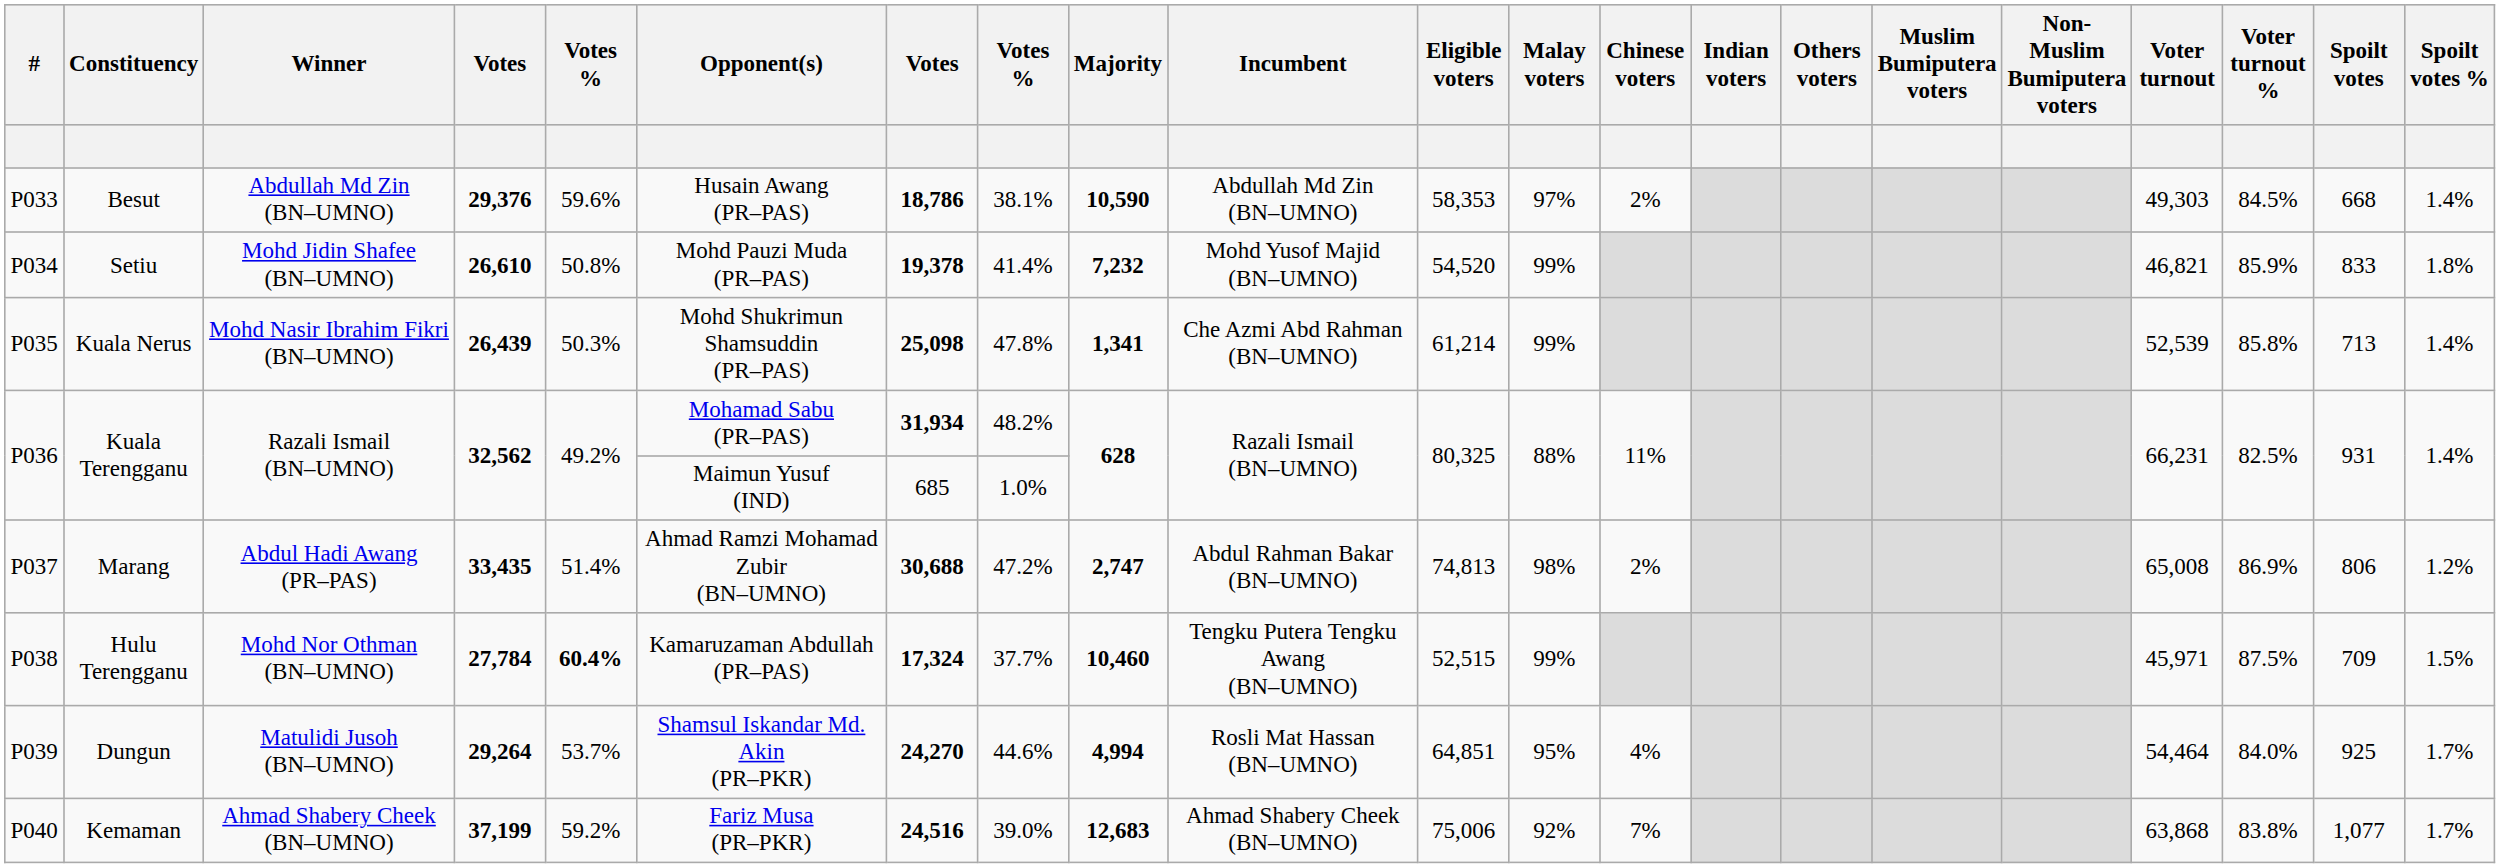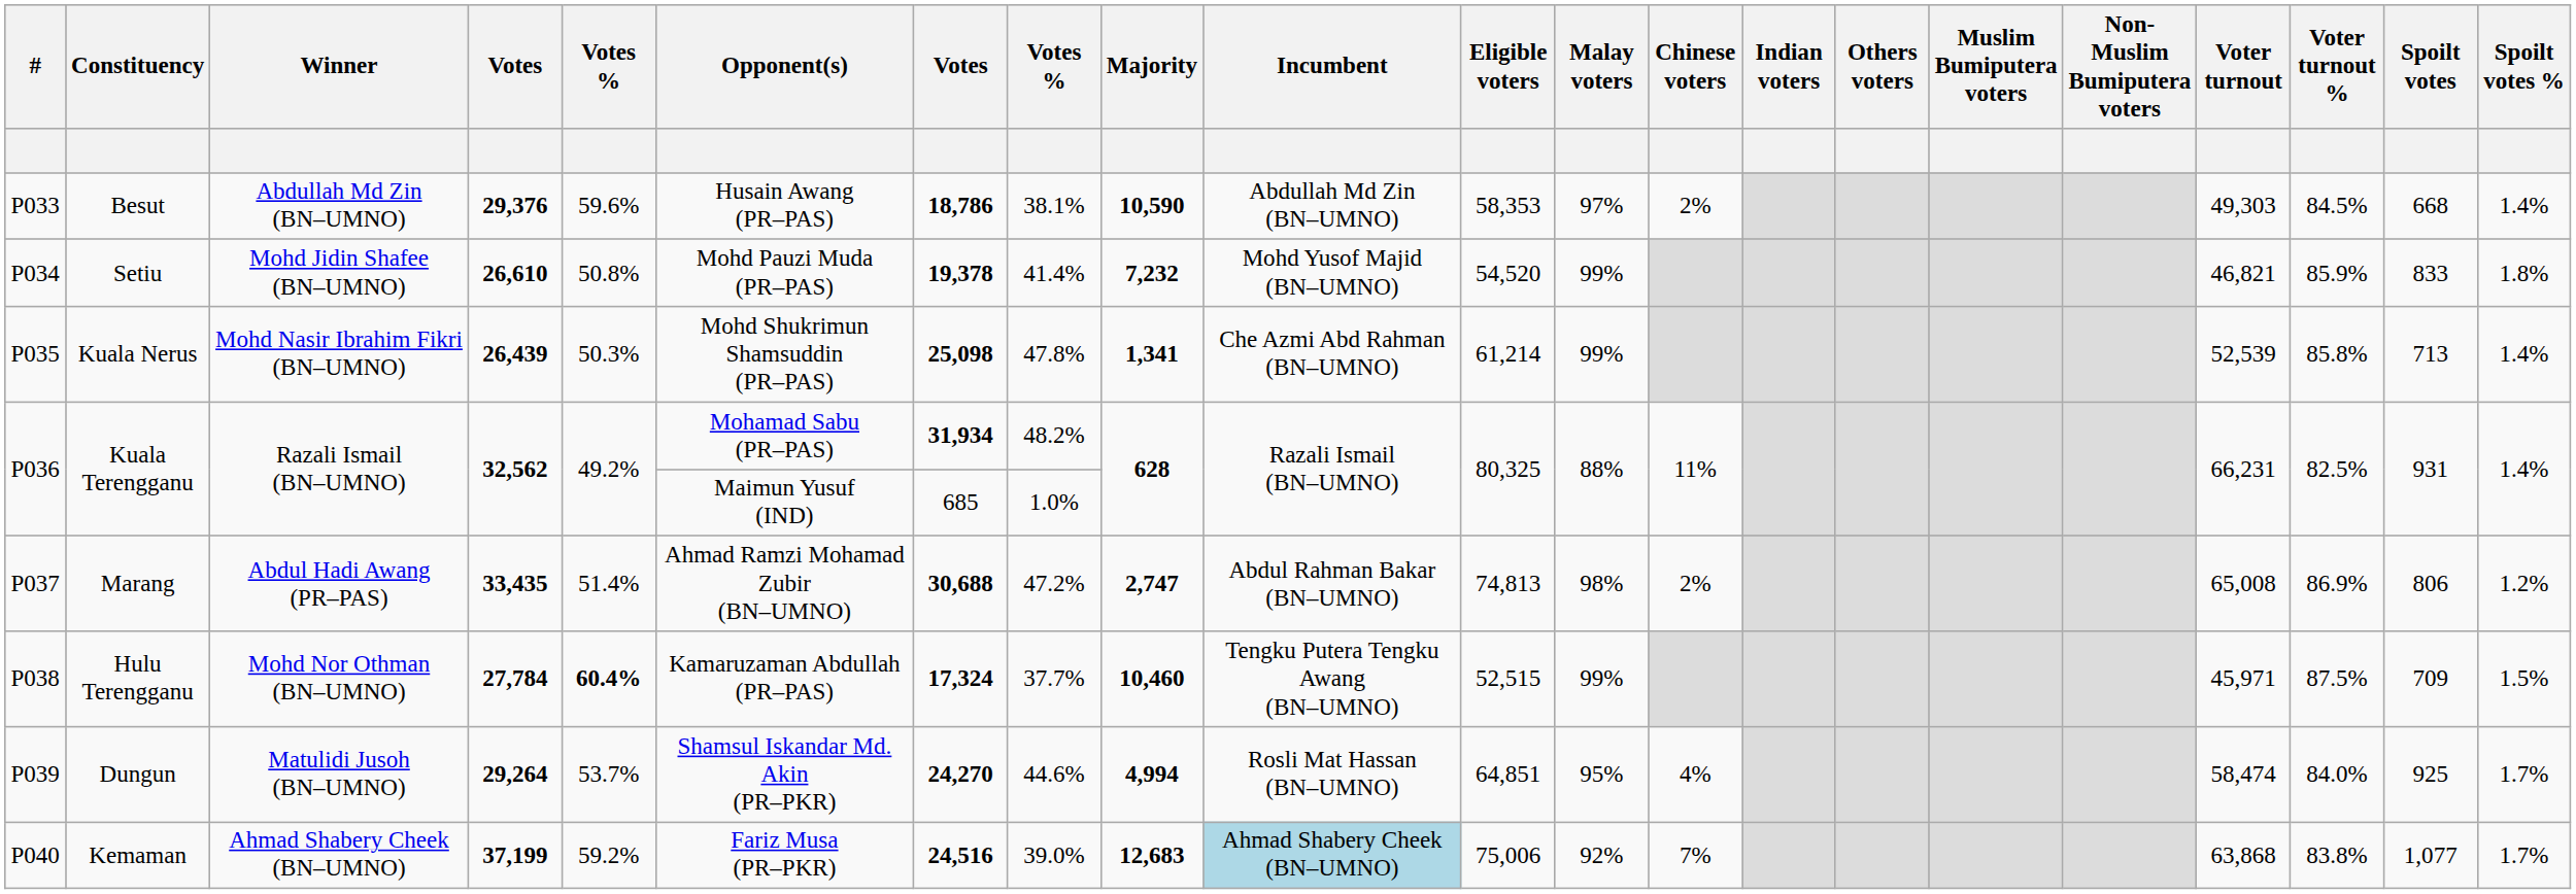P039 | Voter turnout: 54,464 -> 58,474
P040 | Incumbent: no background -> lightblue background
